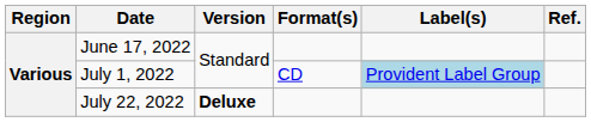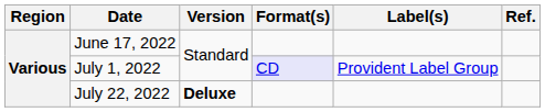July 1, 2022 | Format(s): no background -> lavender background
July 1, 2022 | Label(s): lightblue background -> no background
